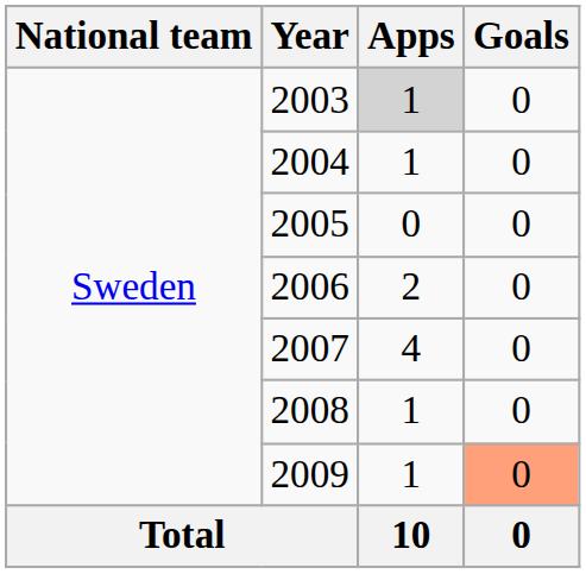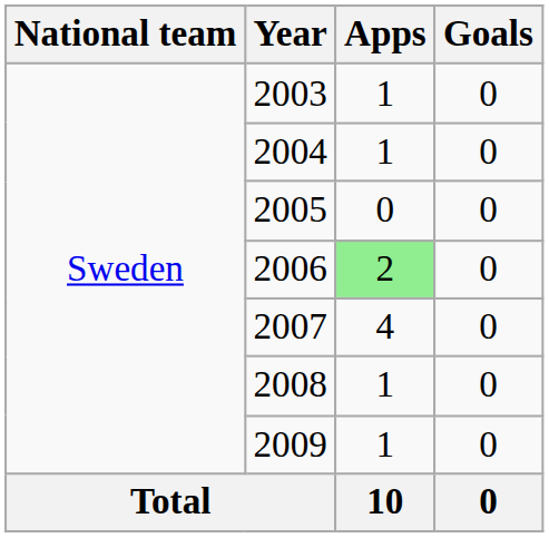2003 | Apps: lightgrey background -> no background
2006 | Apps: no background -> lightgreen background
2009 | Goals: lightsalmon background -> no background
